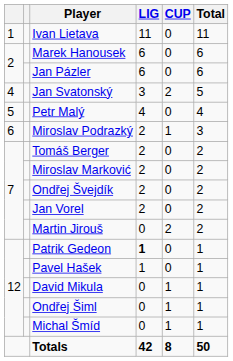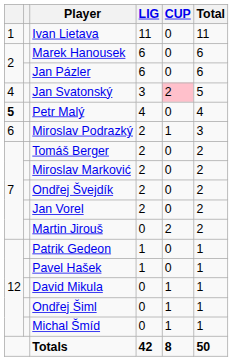Jan Svatonský | CUP: no background -> pink background
Petr Malý | column 1: normal -> bold
Patrik Gedeon | LIG: bold -> normal
